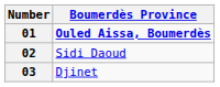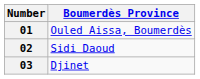01 | Boumerdès Province: bold -> normal
